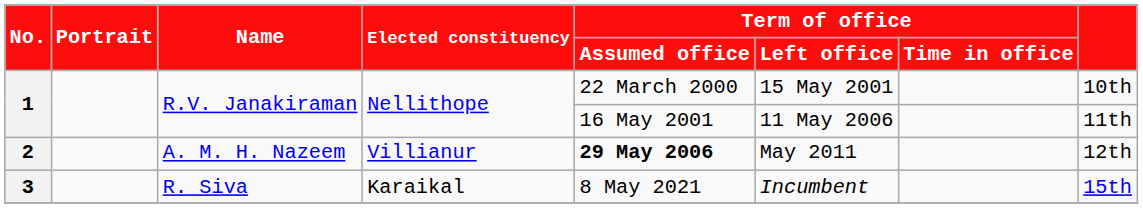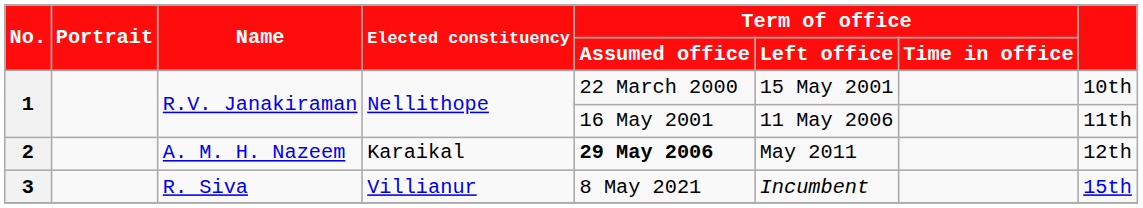2 | Elected constituency: Villianur -> Karaikal
3 | Elected constituency: Karaikal -> Villianur
